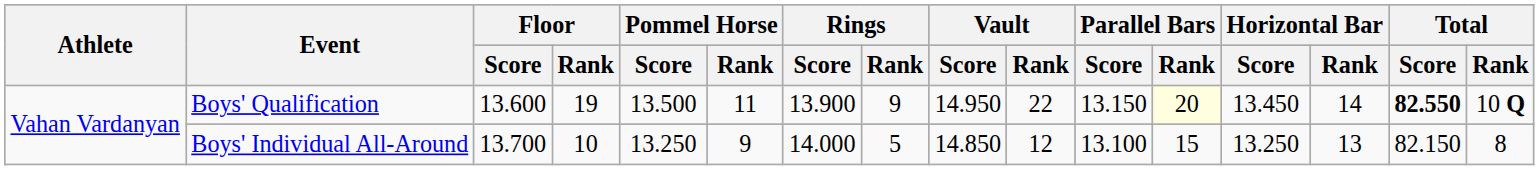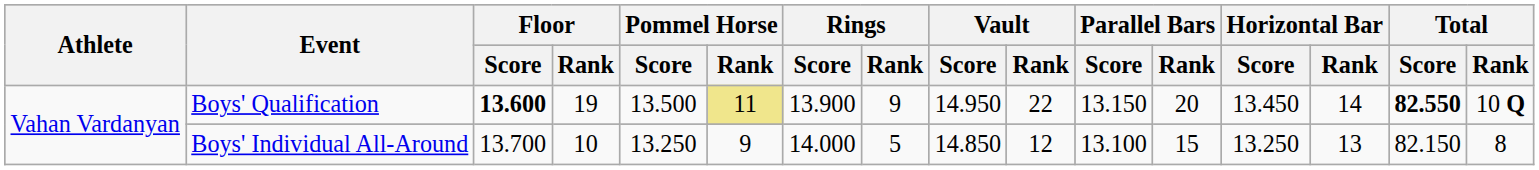Boys' Qualification | Floor / Score: normal -> bold
Boys' Qualification | Pommel Horse / Rank: no background -> khaki background
Boys' Qualification | Parallel Bars / Rank: lightyellow background -> no background
